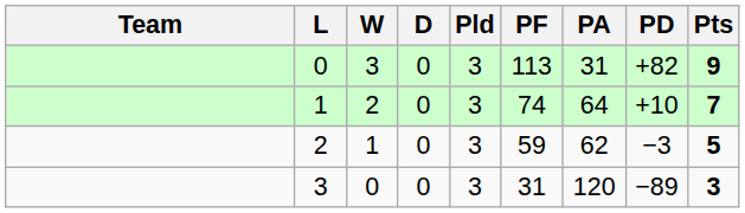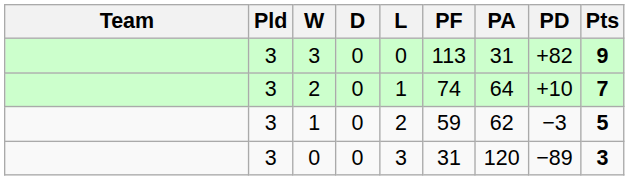columns swapped: Pld <-> L
